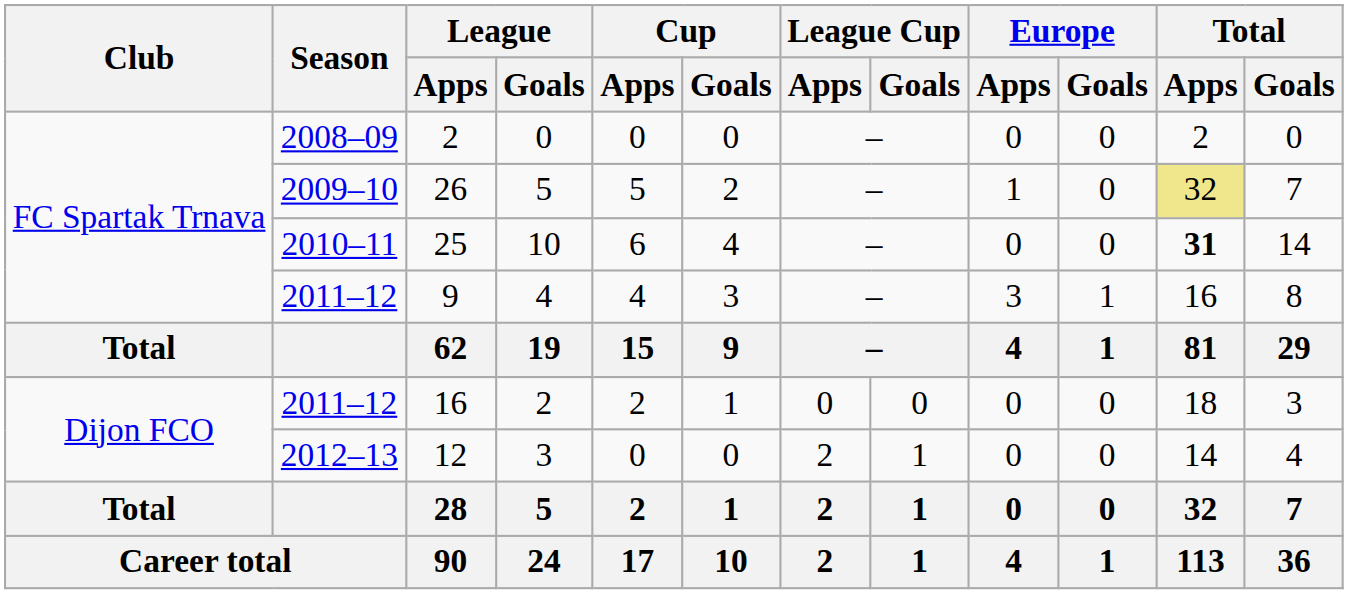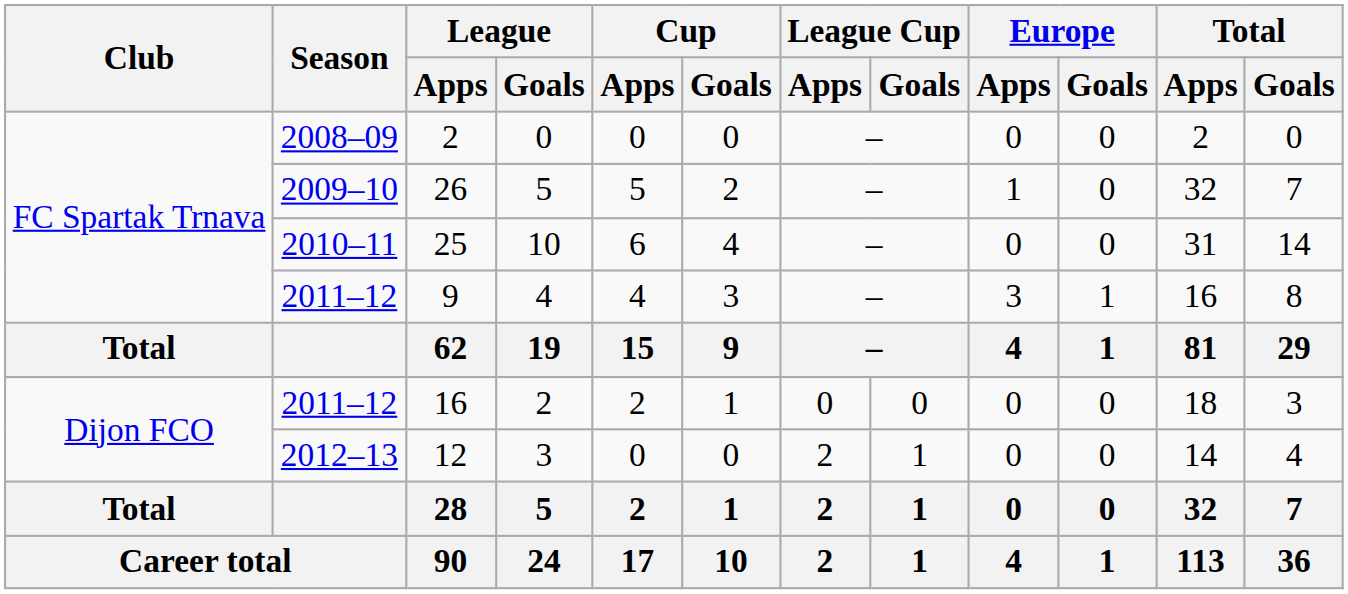26 | Total / Apps: khaki background -> no background
25 | Total / Apps: bold -> normal
